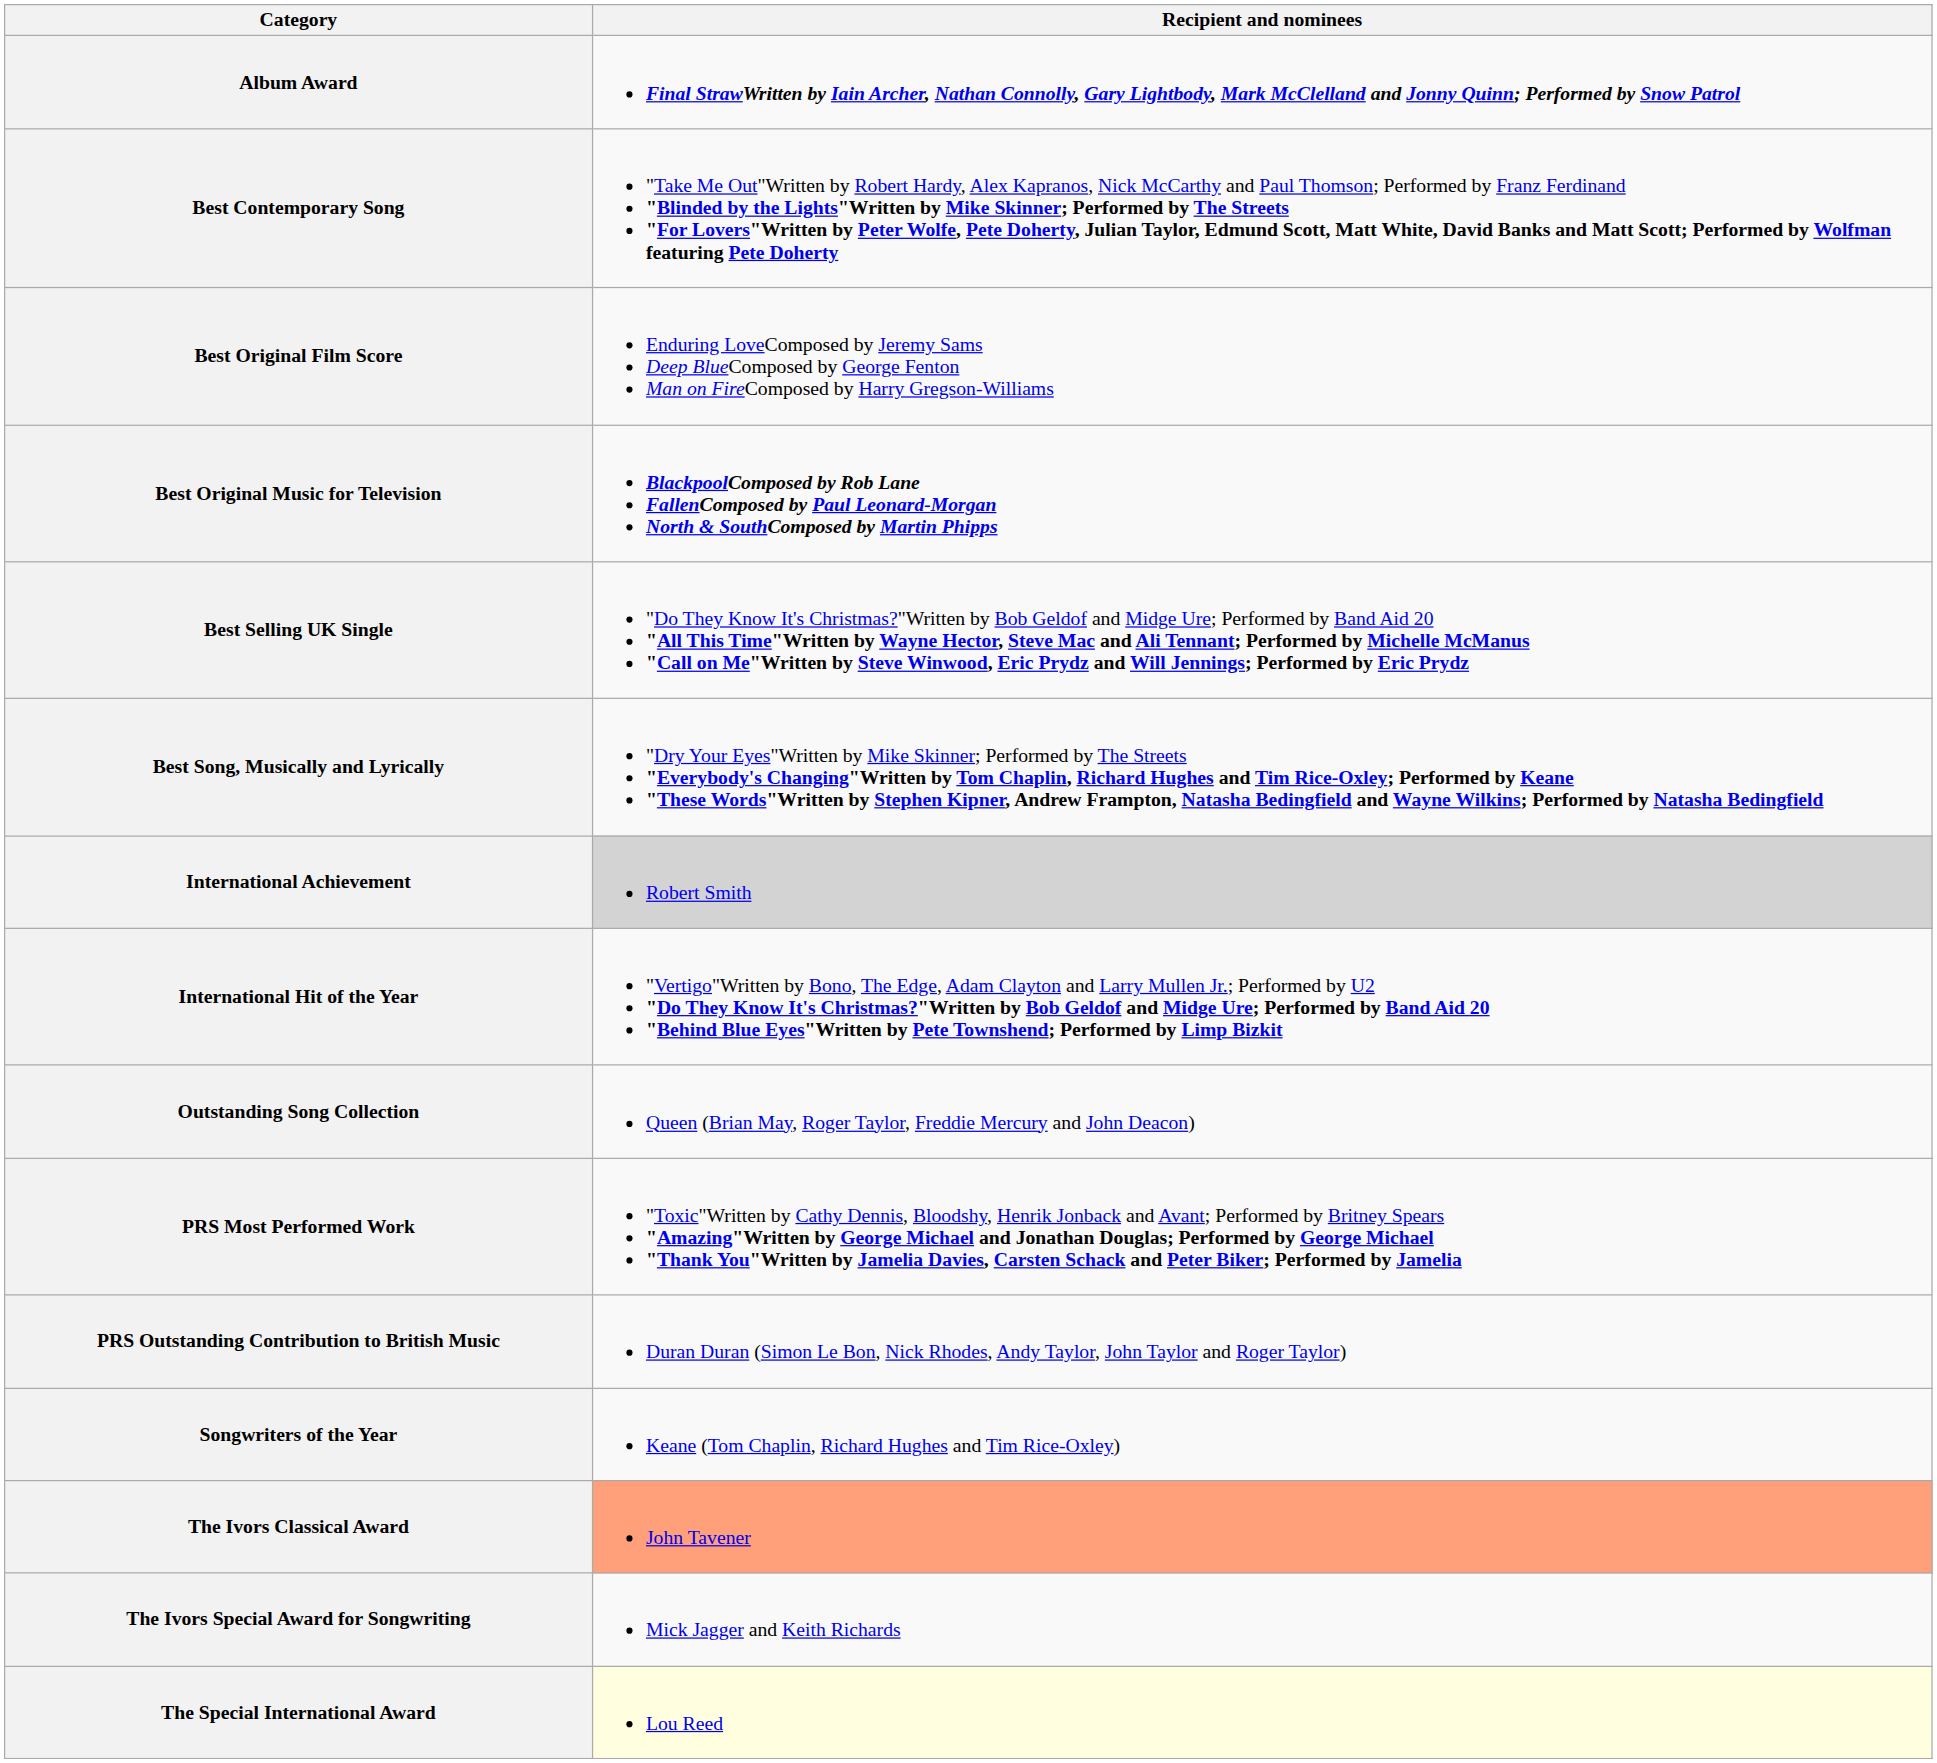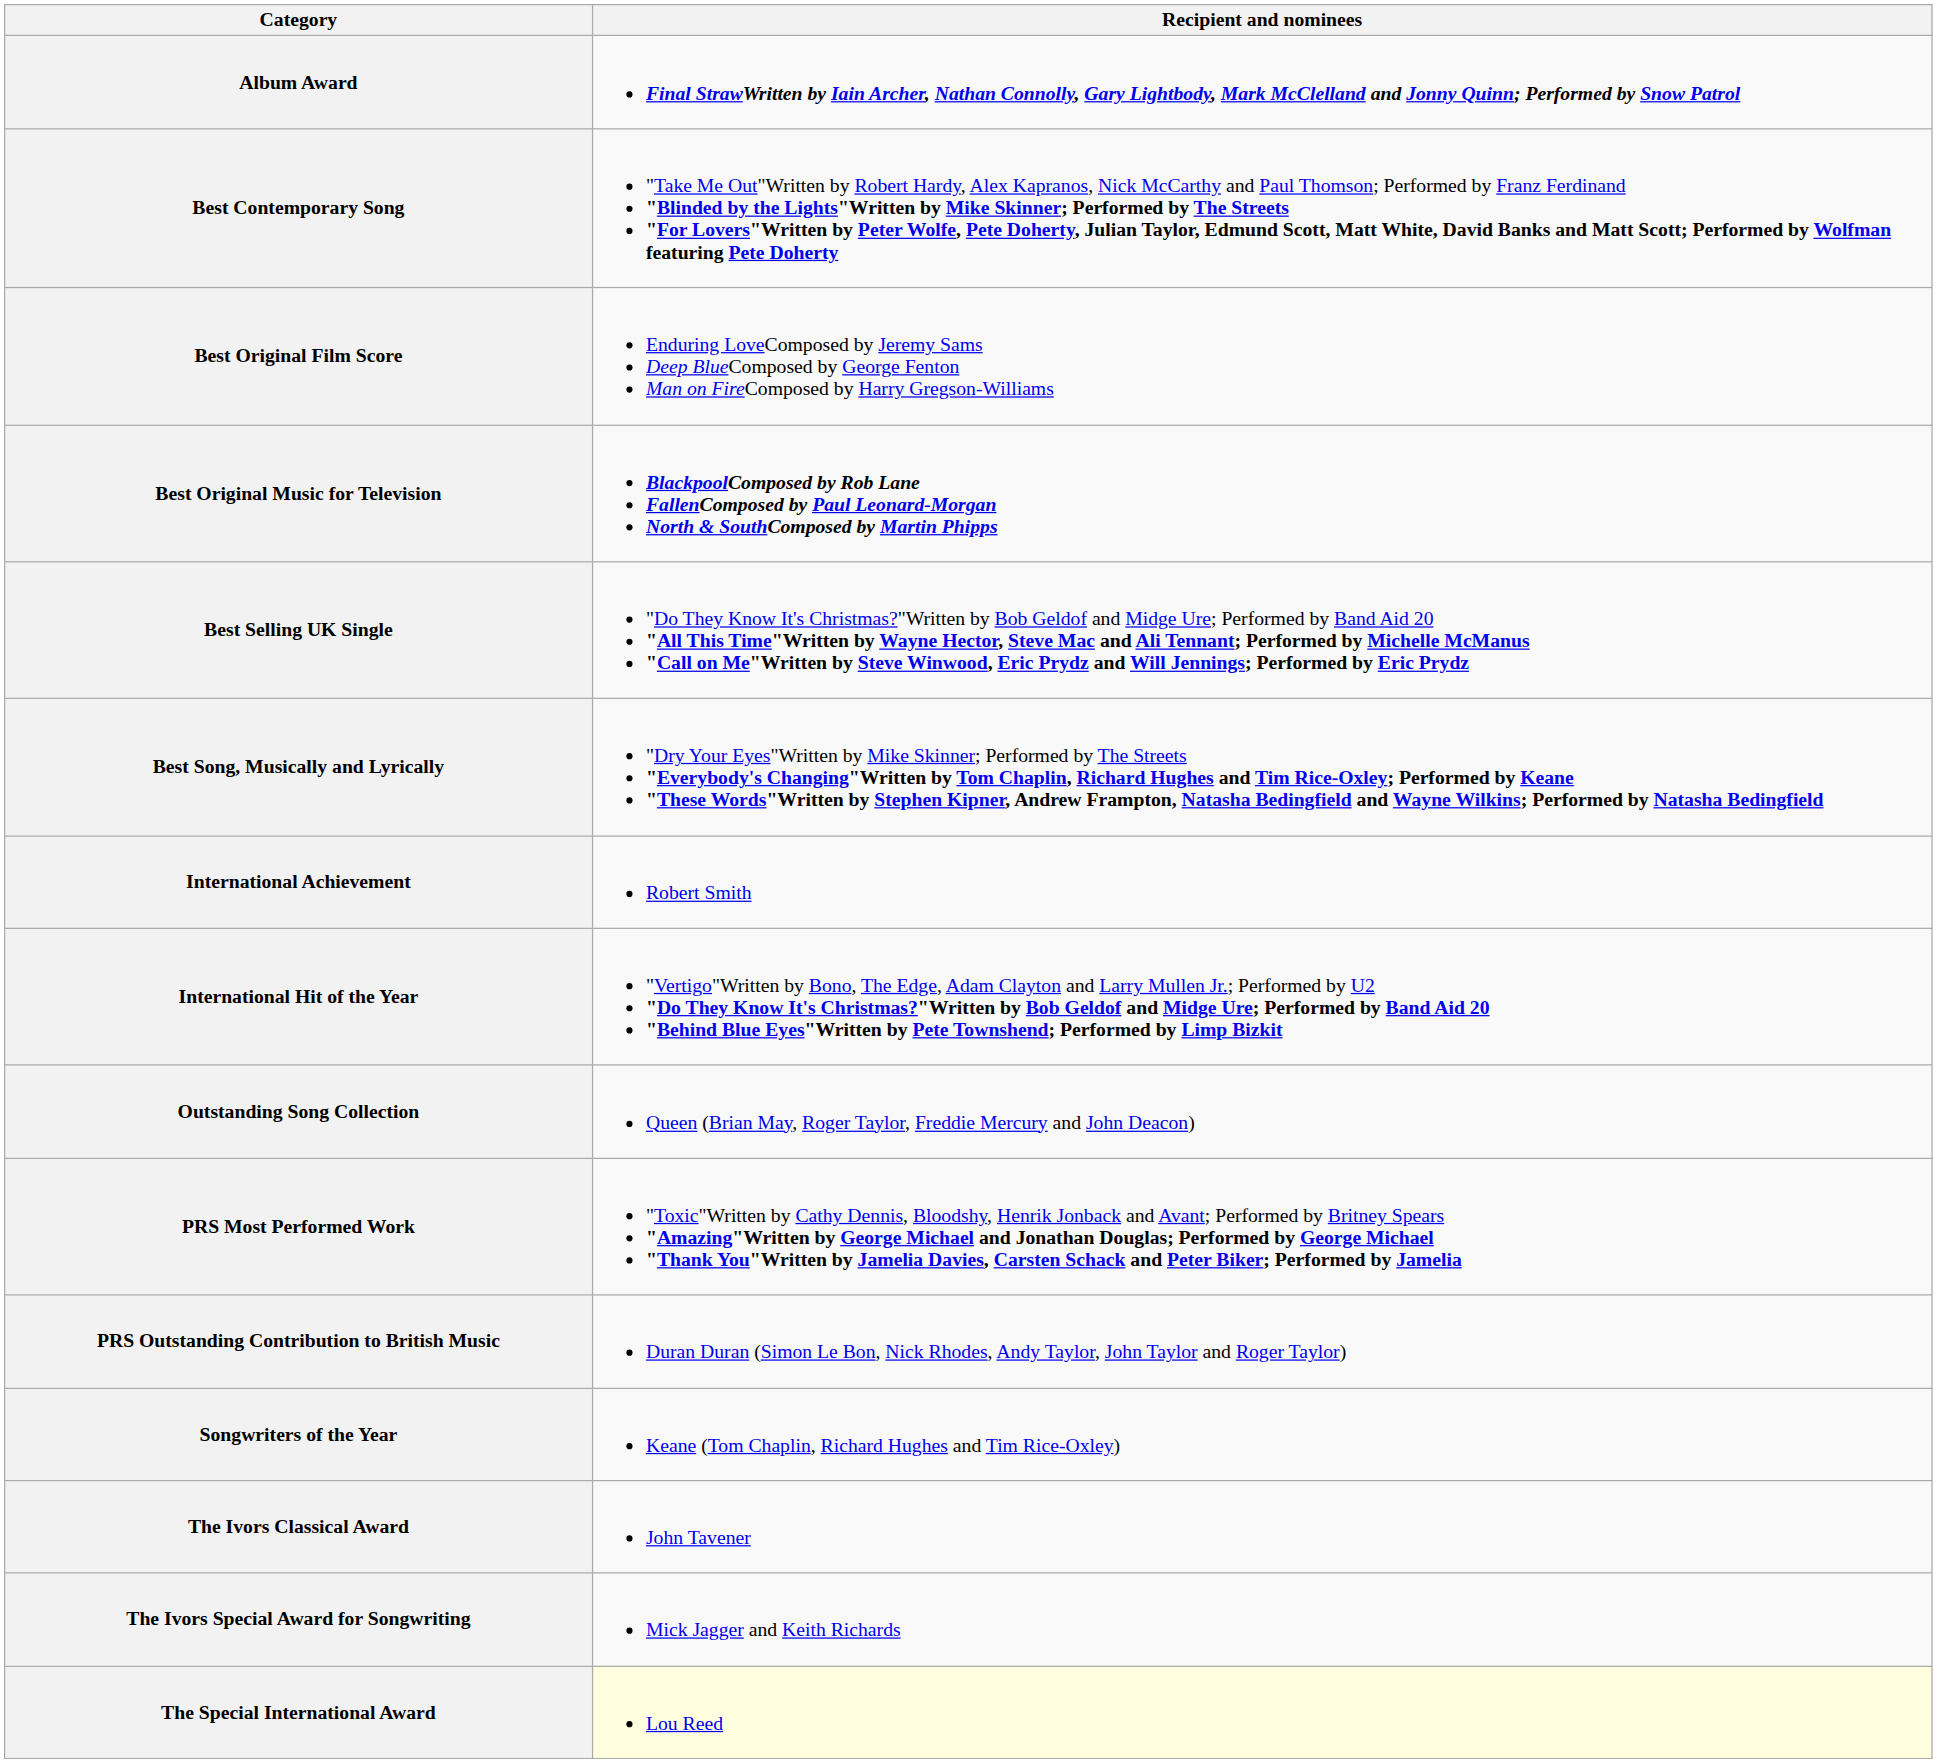International Achievement | Recipient and nominees: lightgrey background -> no background
The Ivors Classical Award | Recipient and nominees: lightsalmon background -> no background
